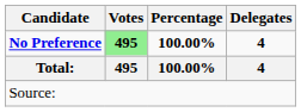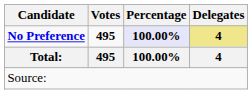No Preference | Votes: lightgreen background -> no background
No Preference | Percentage: no background -> lavender background
No Preference | Delegates: no background -> khaki background
